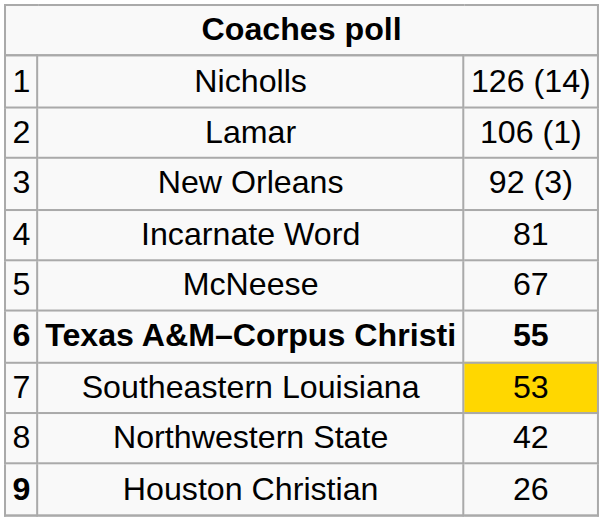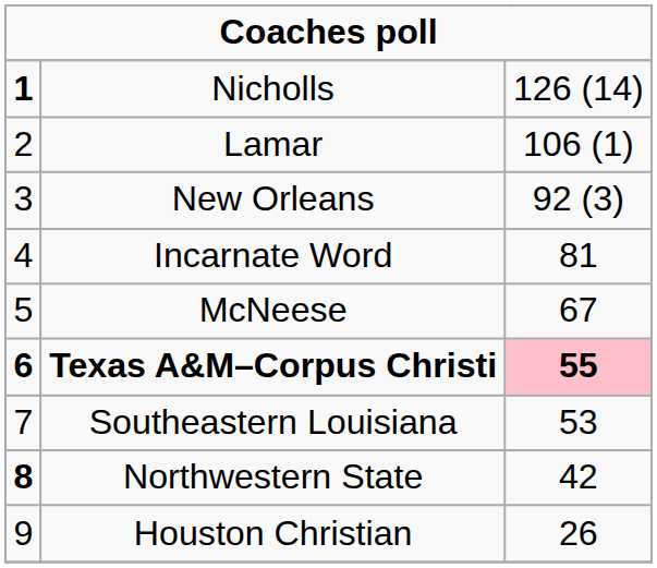Nicholls | column 1: normal -> bold
Texas A&M–Corpus Christi | column 3: no background -> pink background
Southeastern Louisiana | column 3: gold background -> no background
Northwestern State | column 1: normal -> bold
Houston Christian | column 1: bold -> normal
